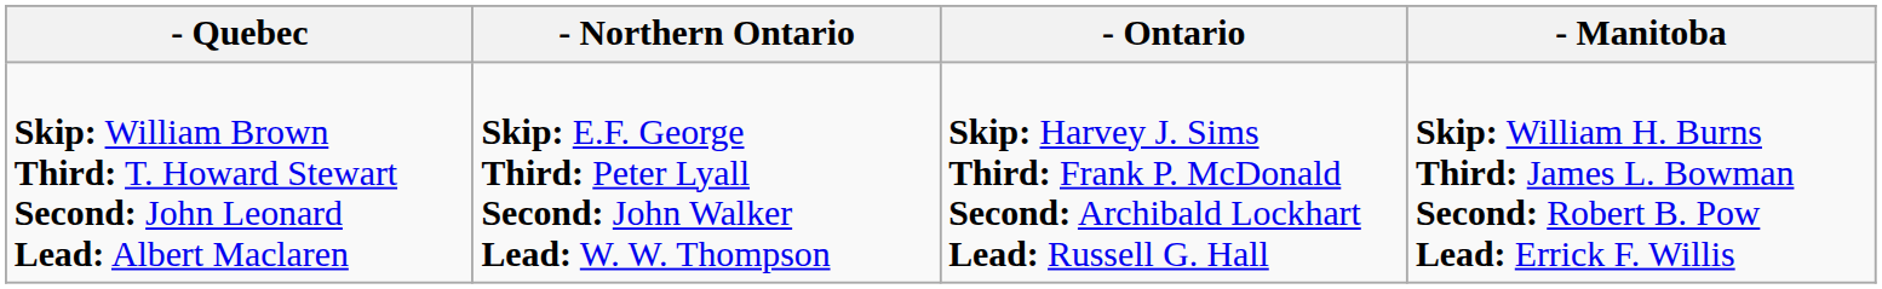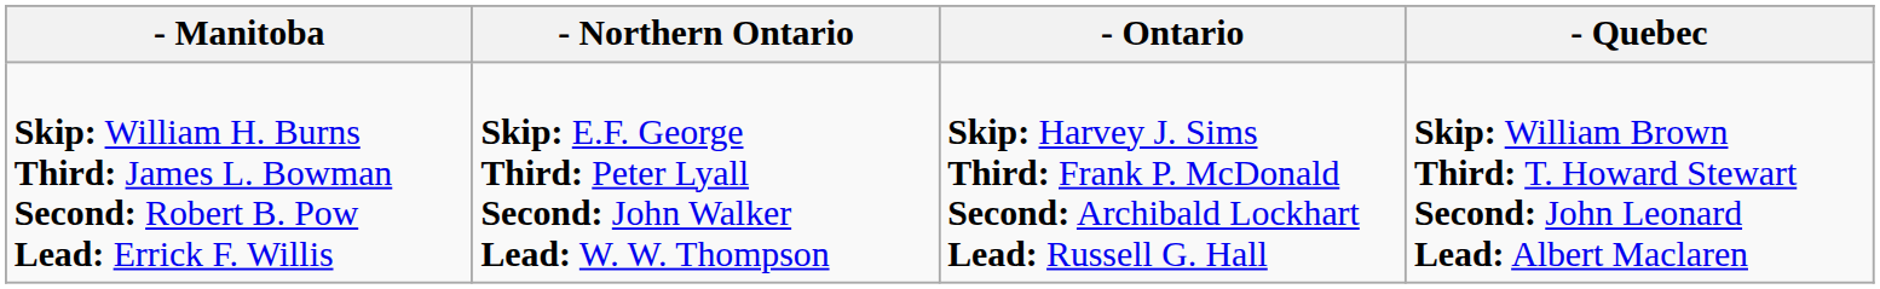columns swapped: - Manitoba <-> - Quebec
